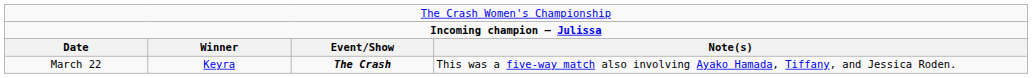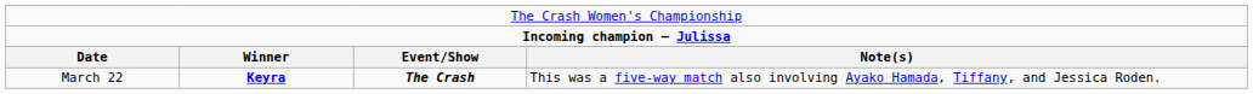March 22 | column 2: normal -> bold
